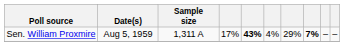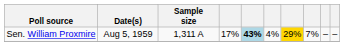Sen. William Proxmire | column 5: no background -> lightblue background
Sen. William Proxmire | column 7: no background -> gold background
Sen. William Proxmire | column 8: bold -> normal
